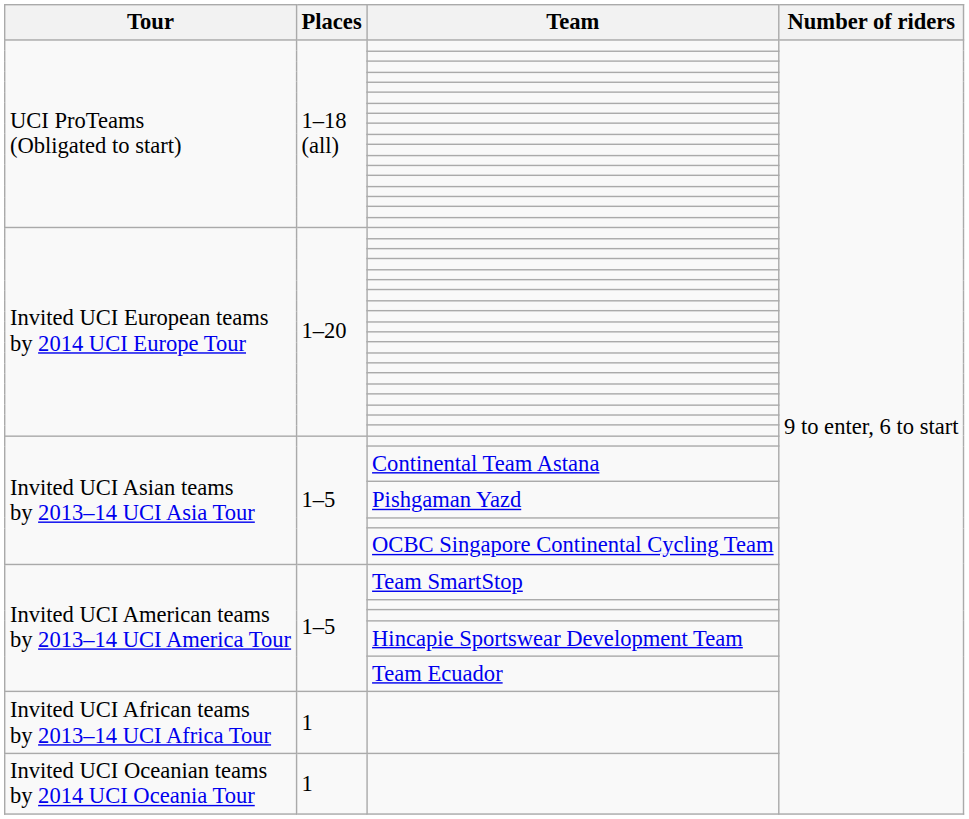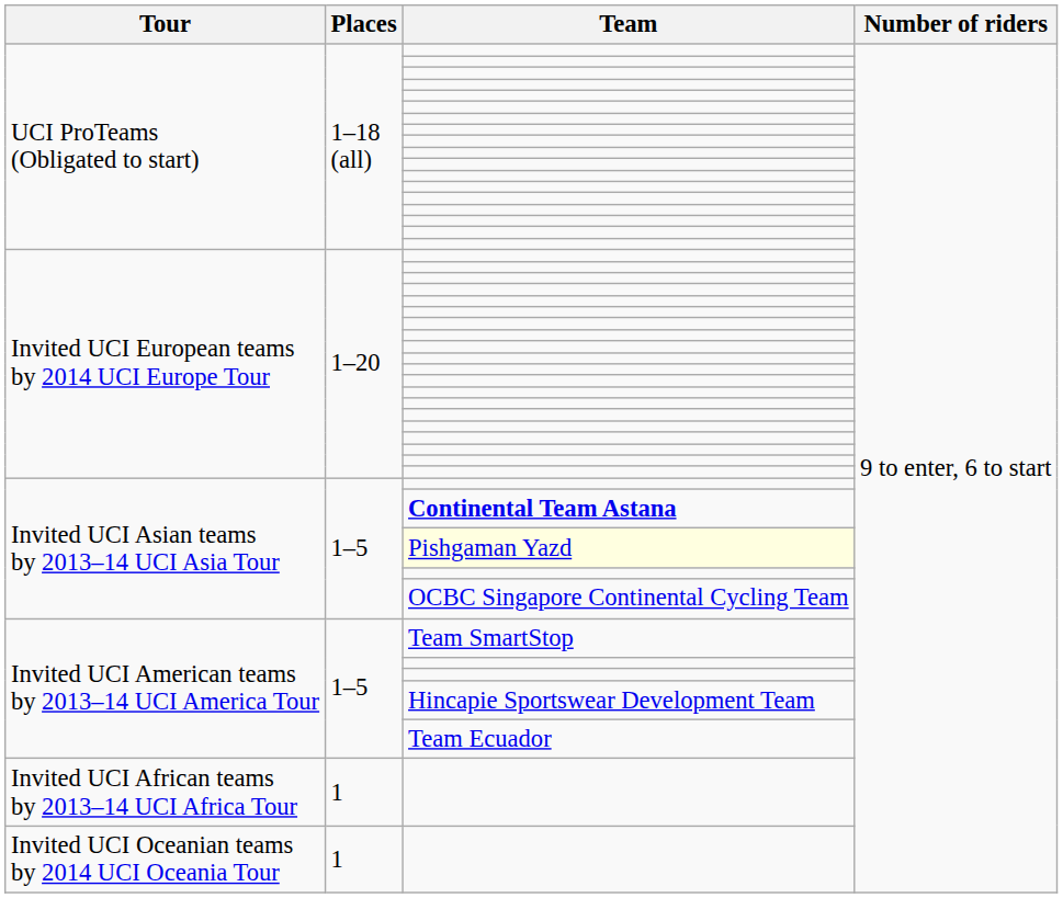Continental Team Astana | Team: normal -> bold
Pishgaman Yazd | Team: no background -> lightyellow background
